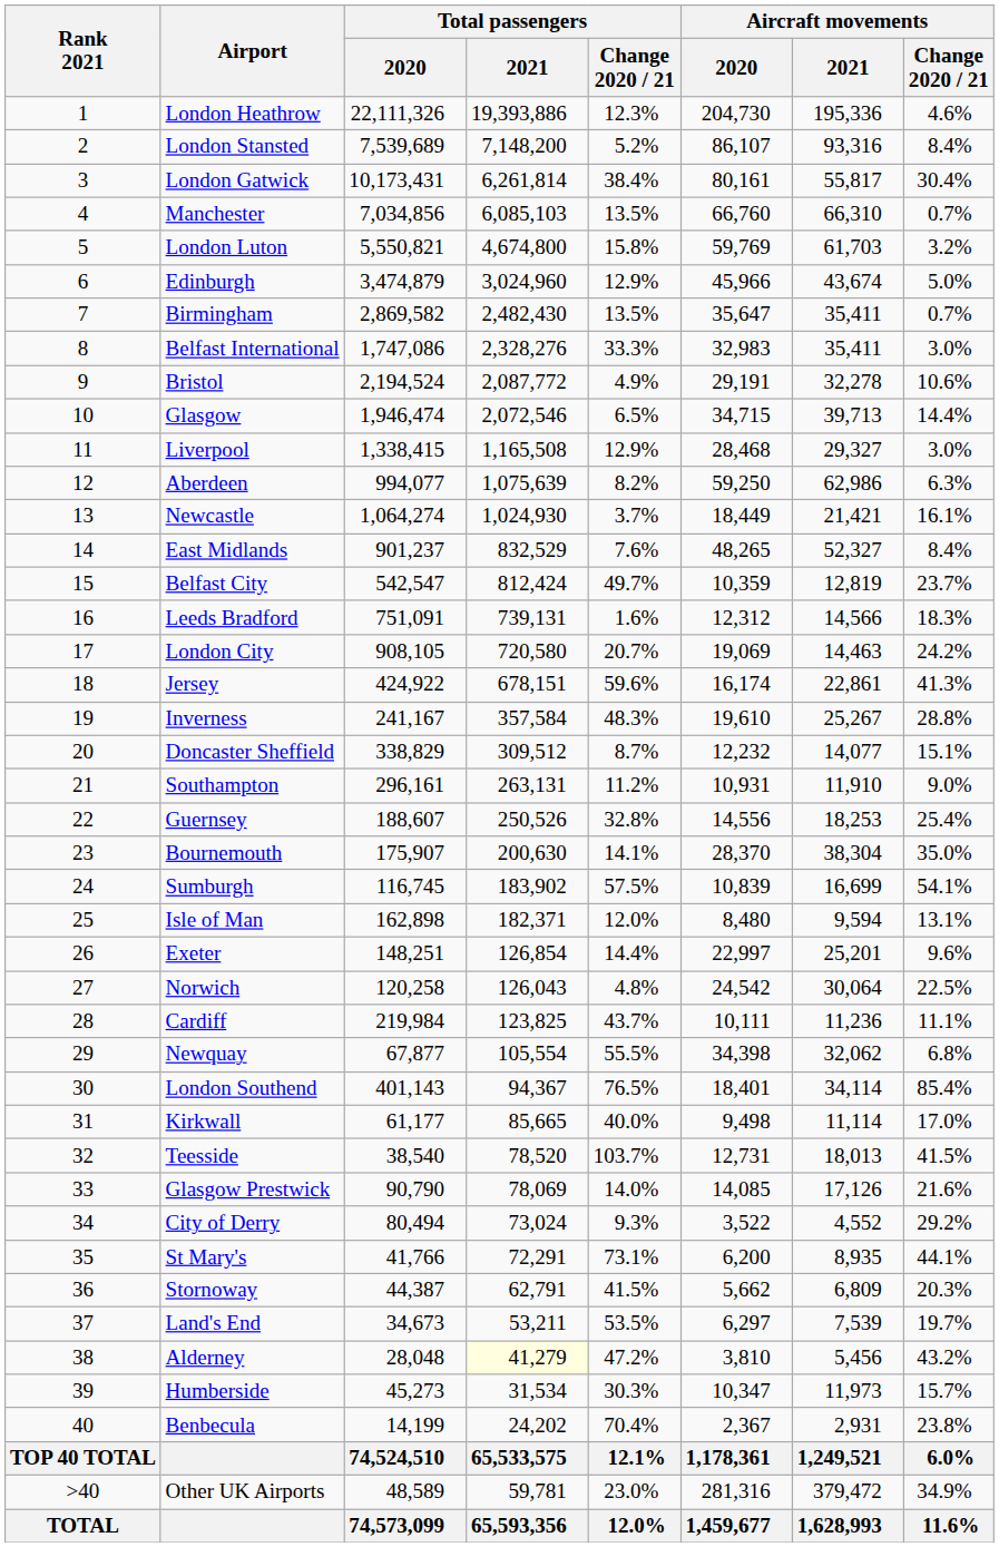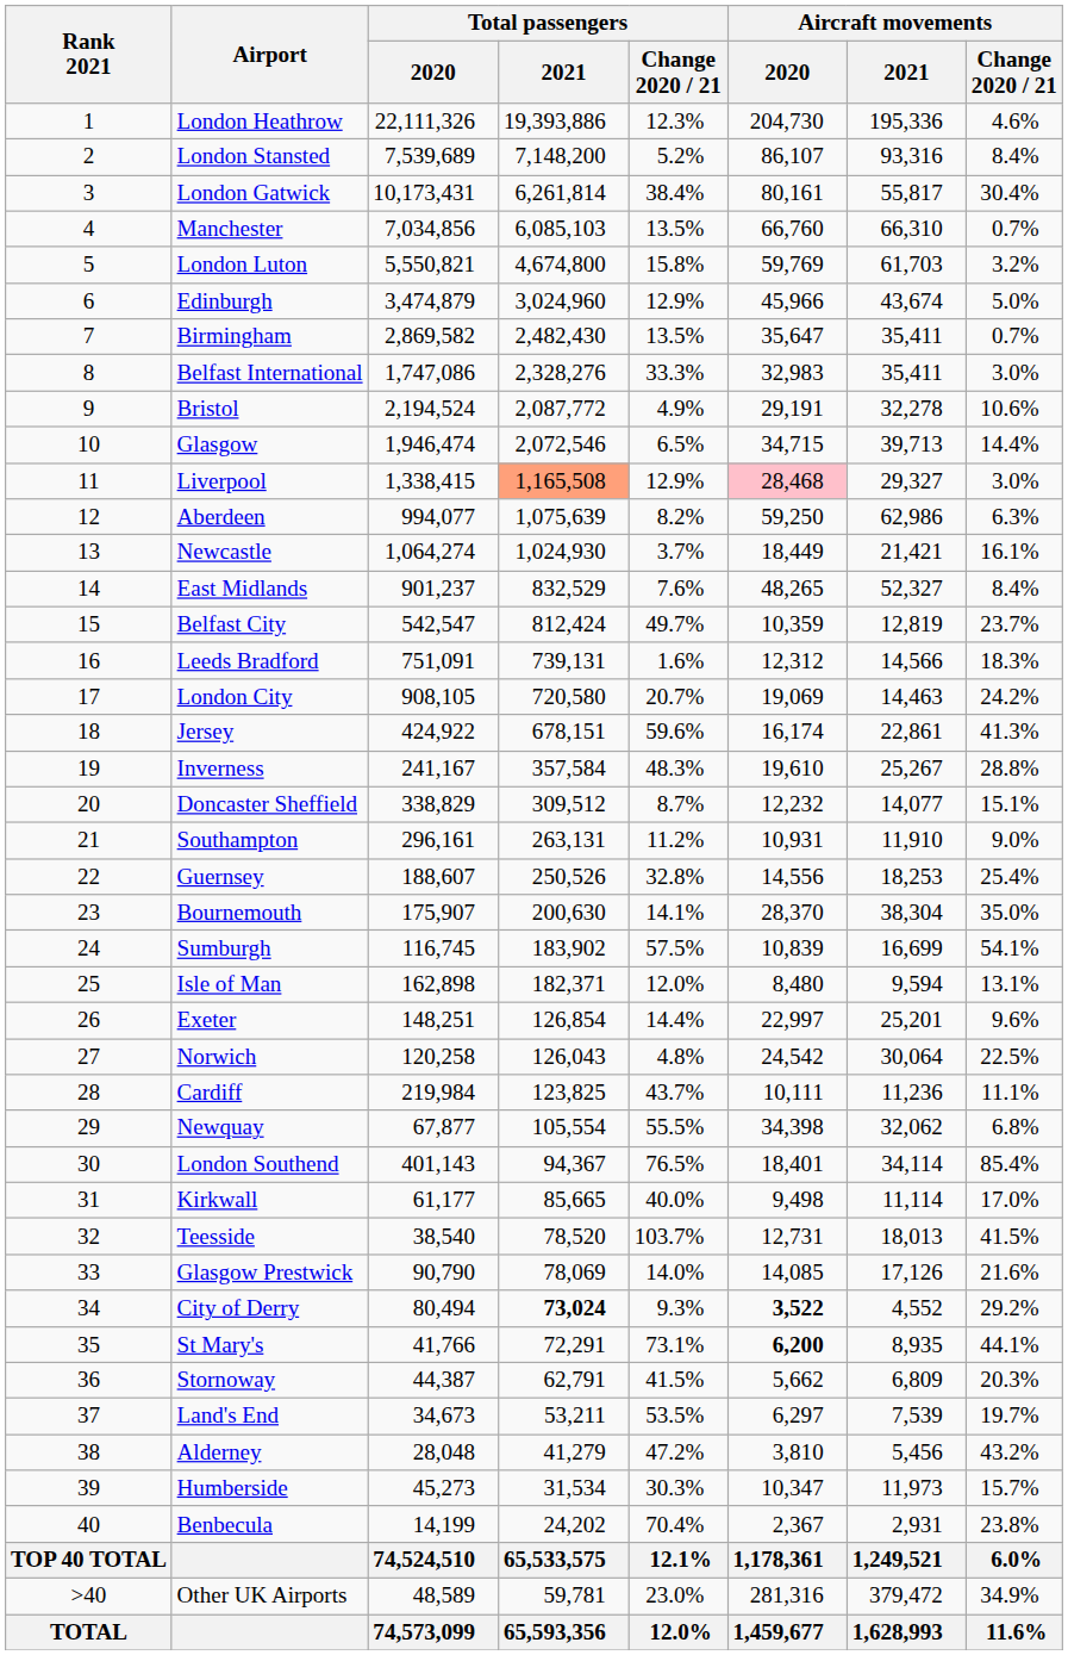Liverpool | Total passengers / 2021: no background -> lightsalmon background
Liverpool | Aircraft movements / 2020: no background -> pink background
City of Derry | Total passengers / 2021: normal -> bold
City of Derry | Aircraft movements / 2020: normal -> bold
St Mary's | Aircraft movements / 2020: normal -> bold
Alderney | Total passengers / 2021: lightyellow background -> no background
